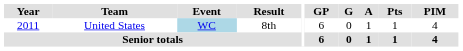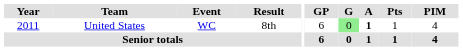United States | Event: lightblue background -> no background
United States | G: no background -> lightgreen background
United States | A: normal -> bold
